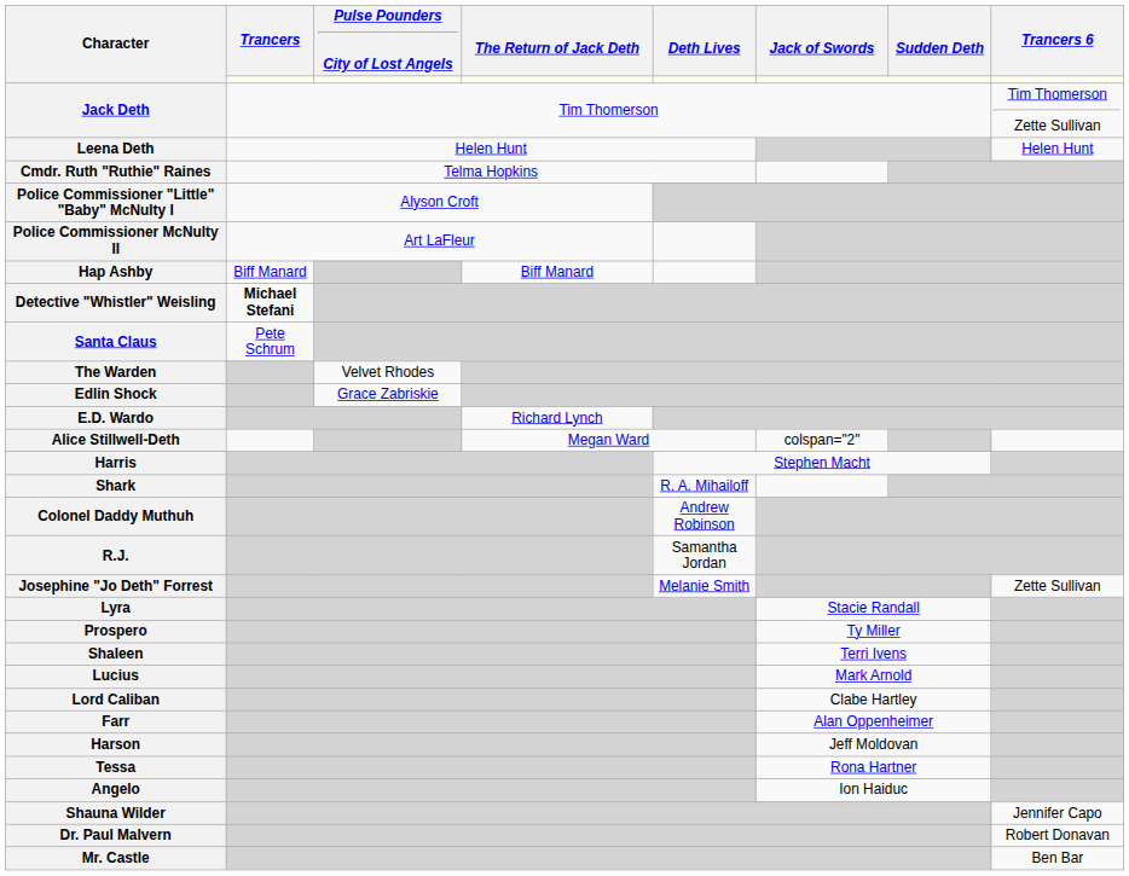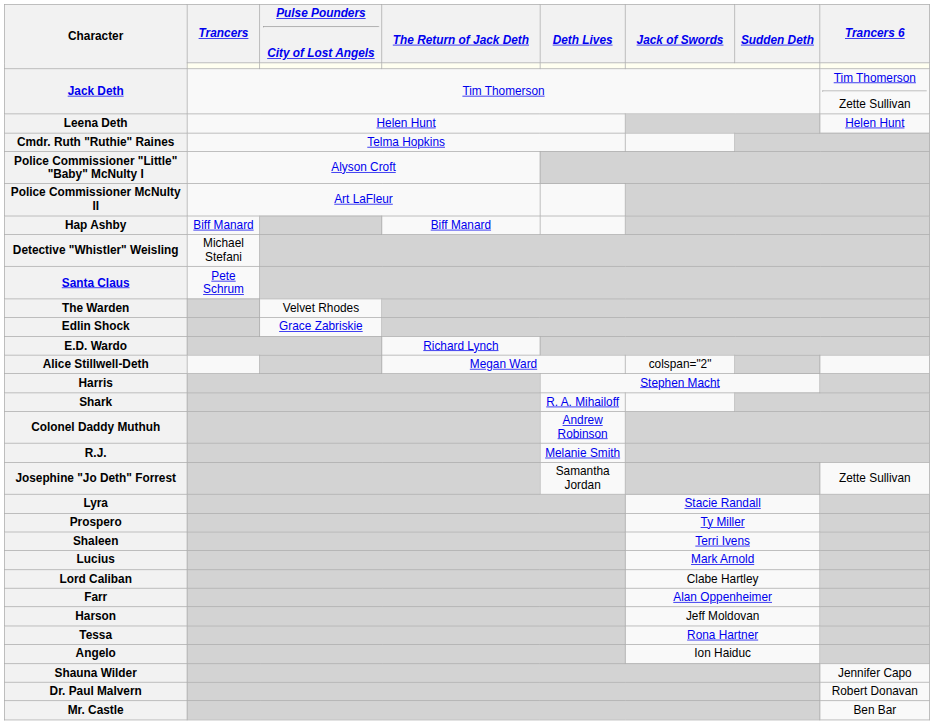Detective "Whistler" Weisling | Trancers: bold -> normal
R.J. | Deth Lives: Samantha Jordan -> Melanie Smith
Josephine "Jo Deth" Forrest | Deth Lives: Melanie Smith -> Samantha Jordan
